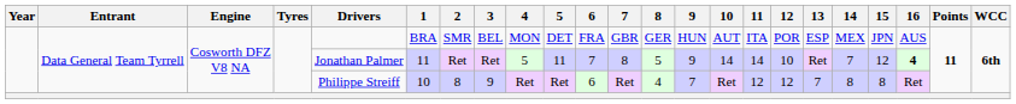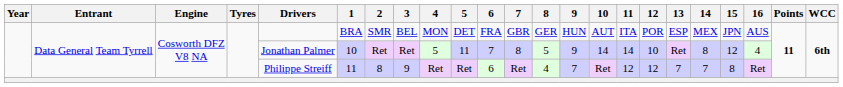row 3 | 1: 11 -> 10
row 3 | 14: 7 -> 8
row 3 | 16: bold -> normal
row 4 | 1: 10 -> 11
row 4 | 14: 8 -> 7
